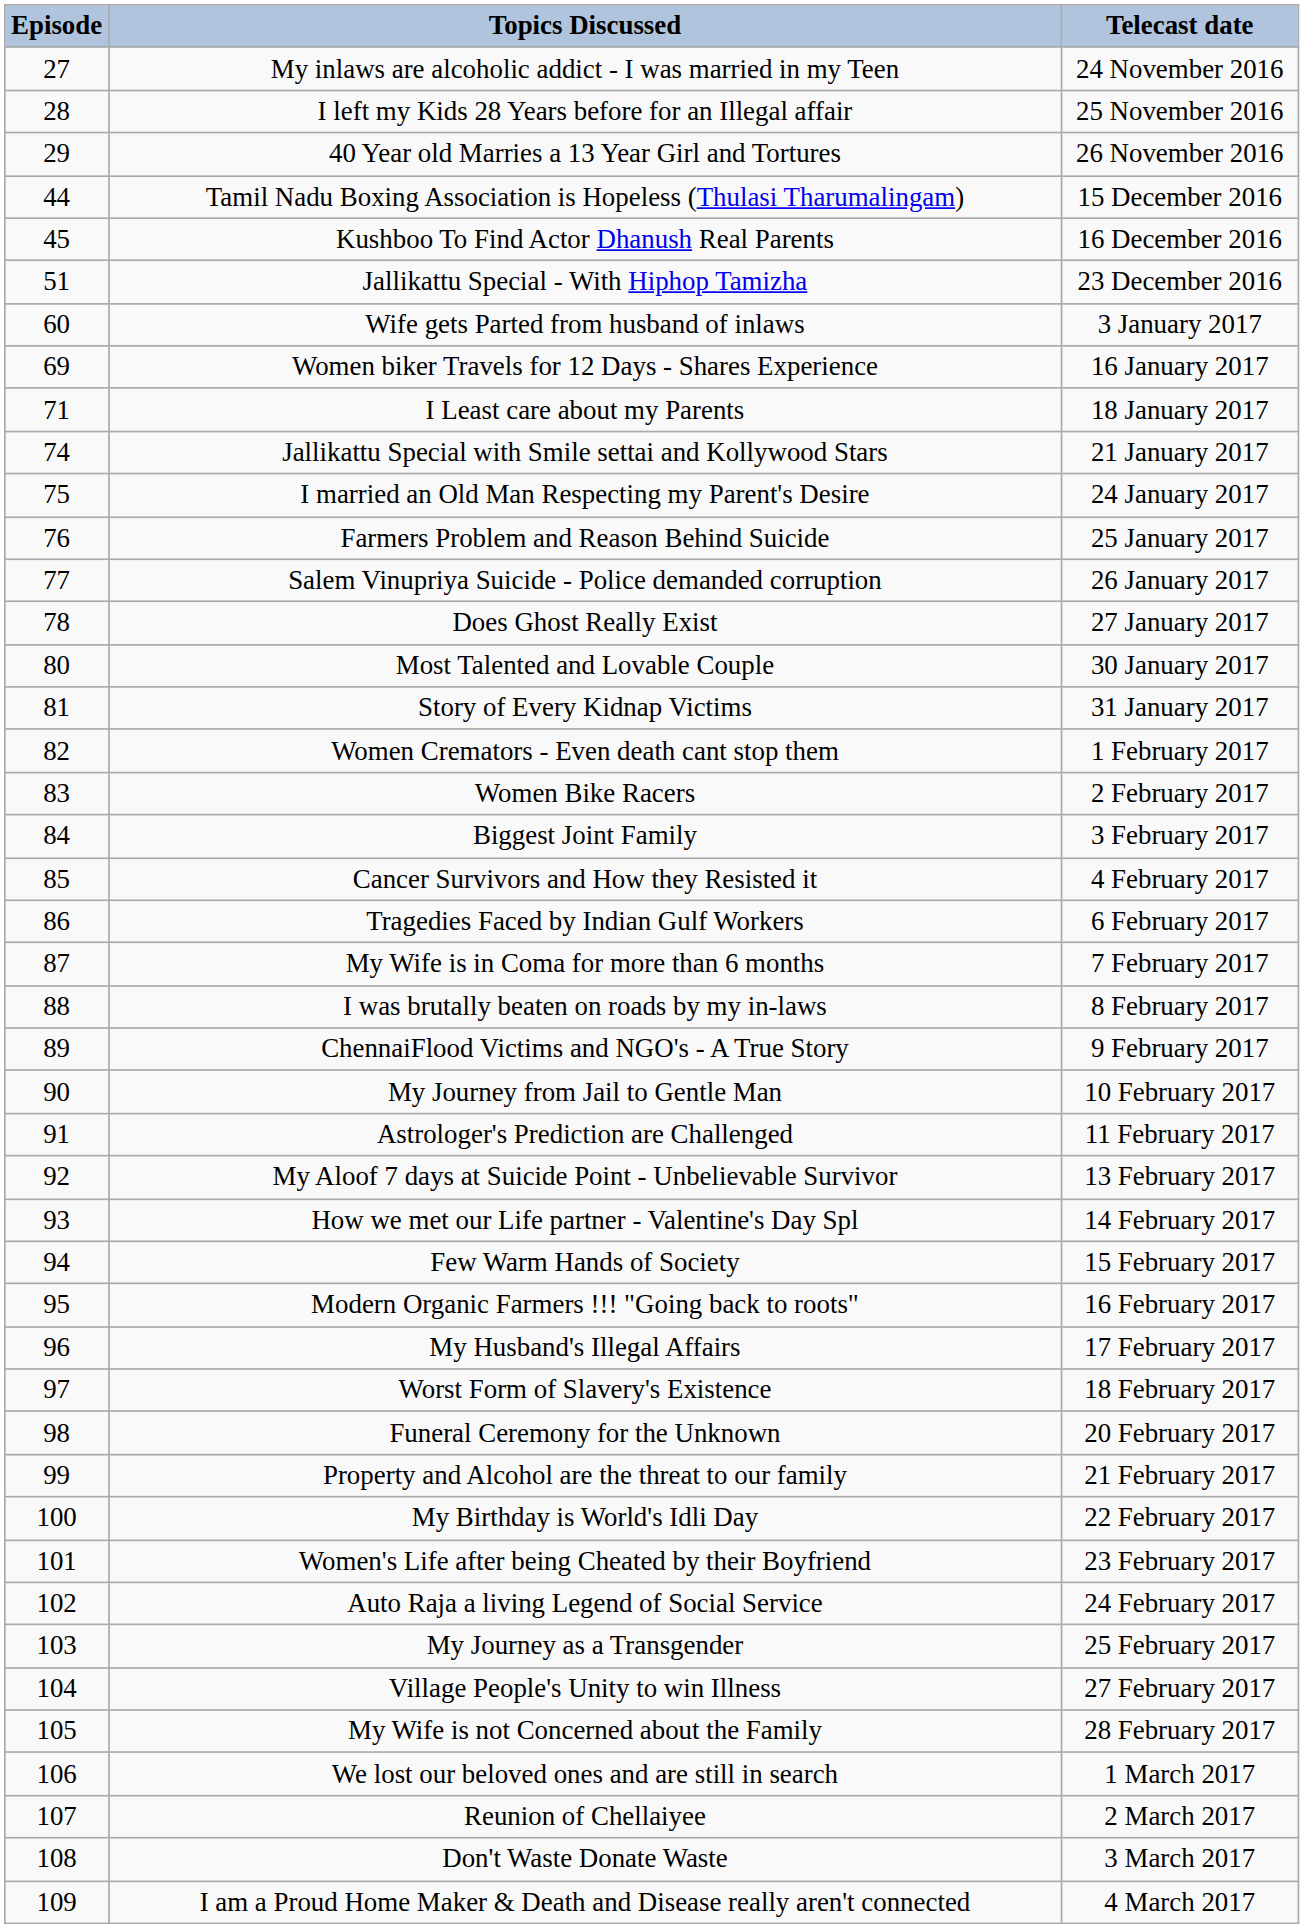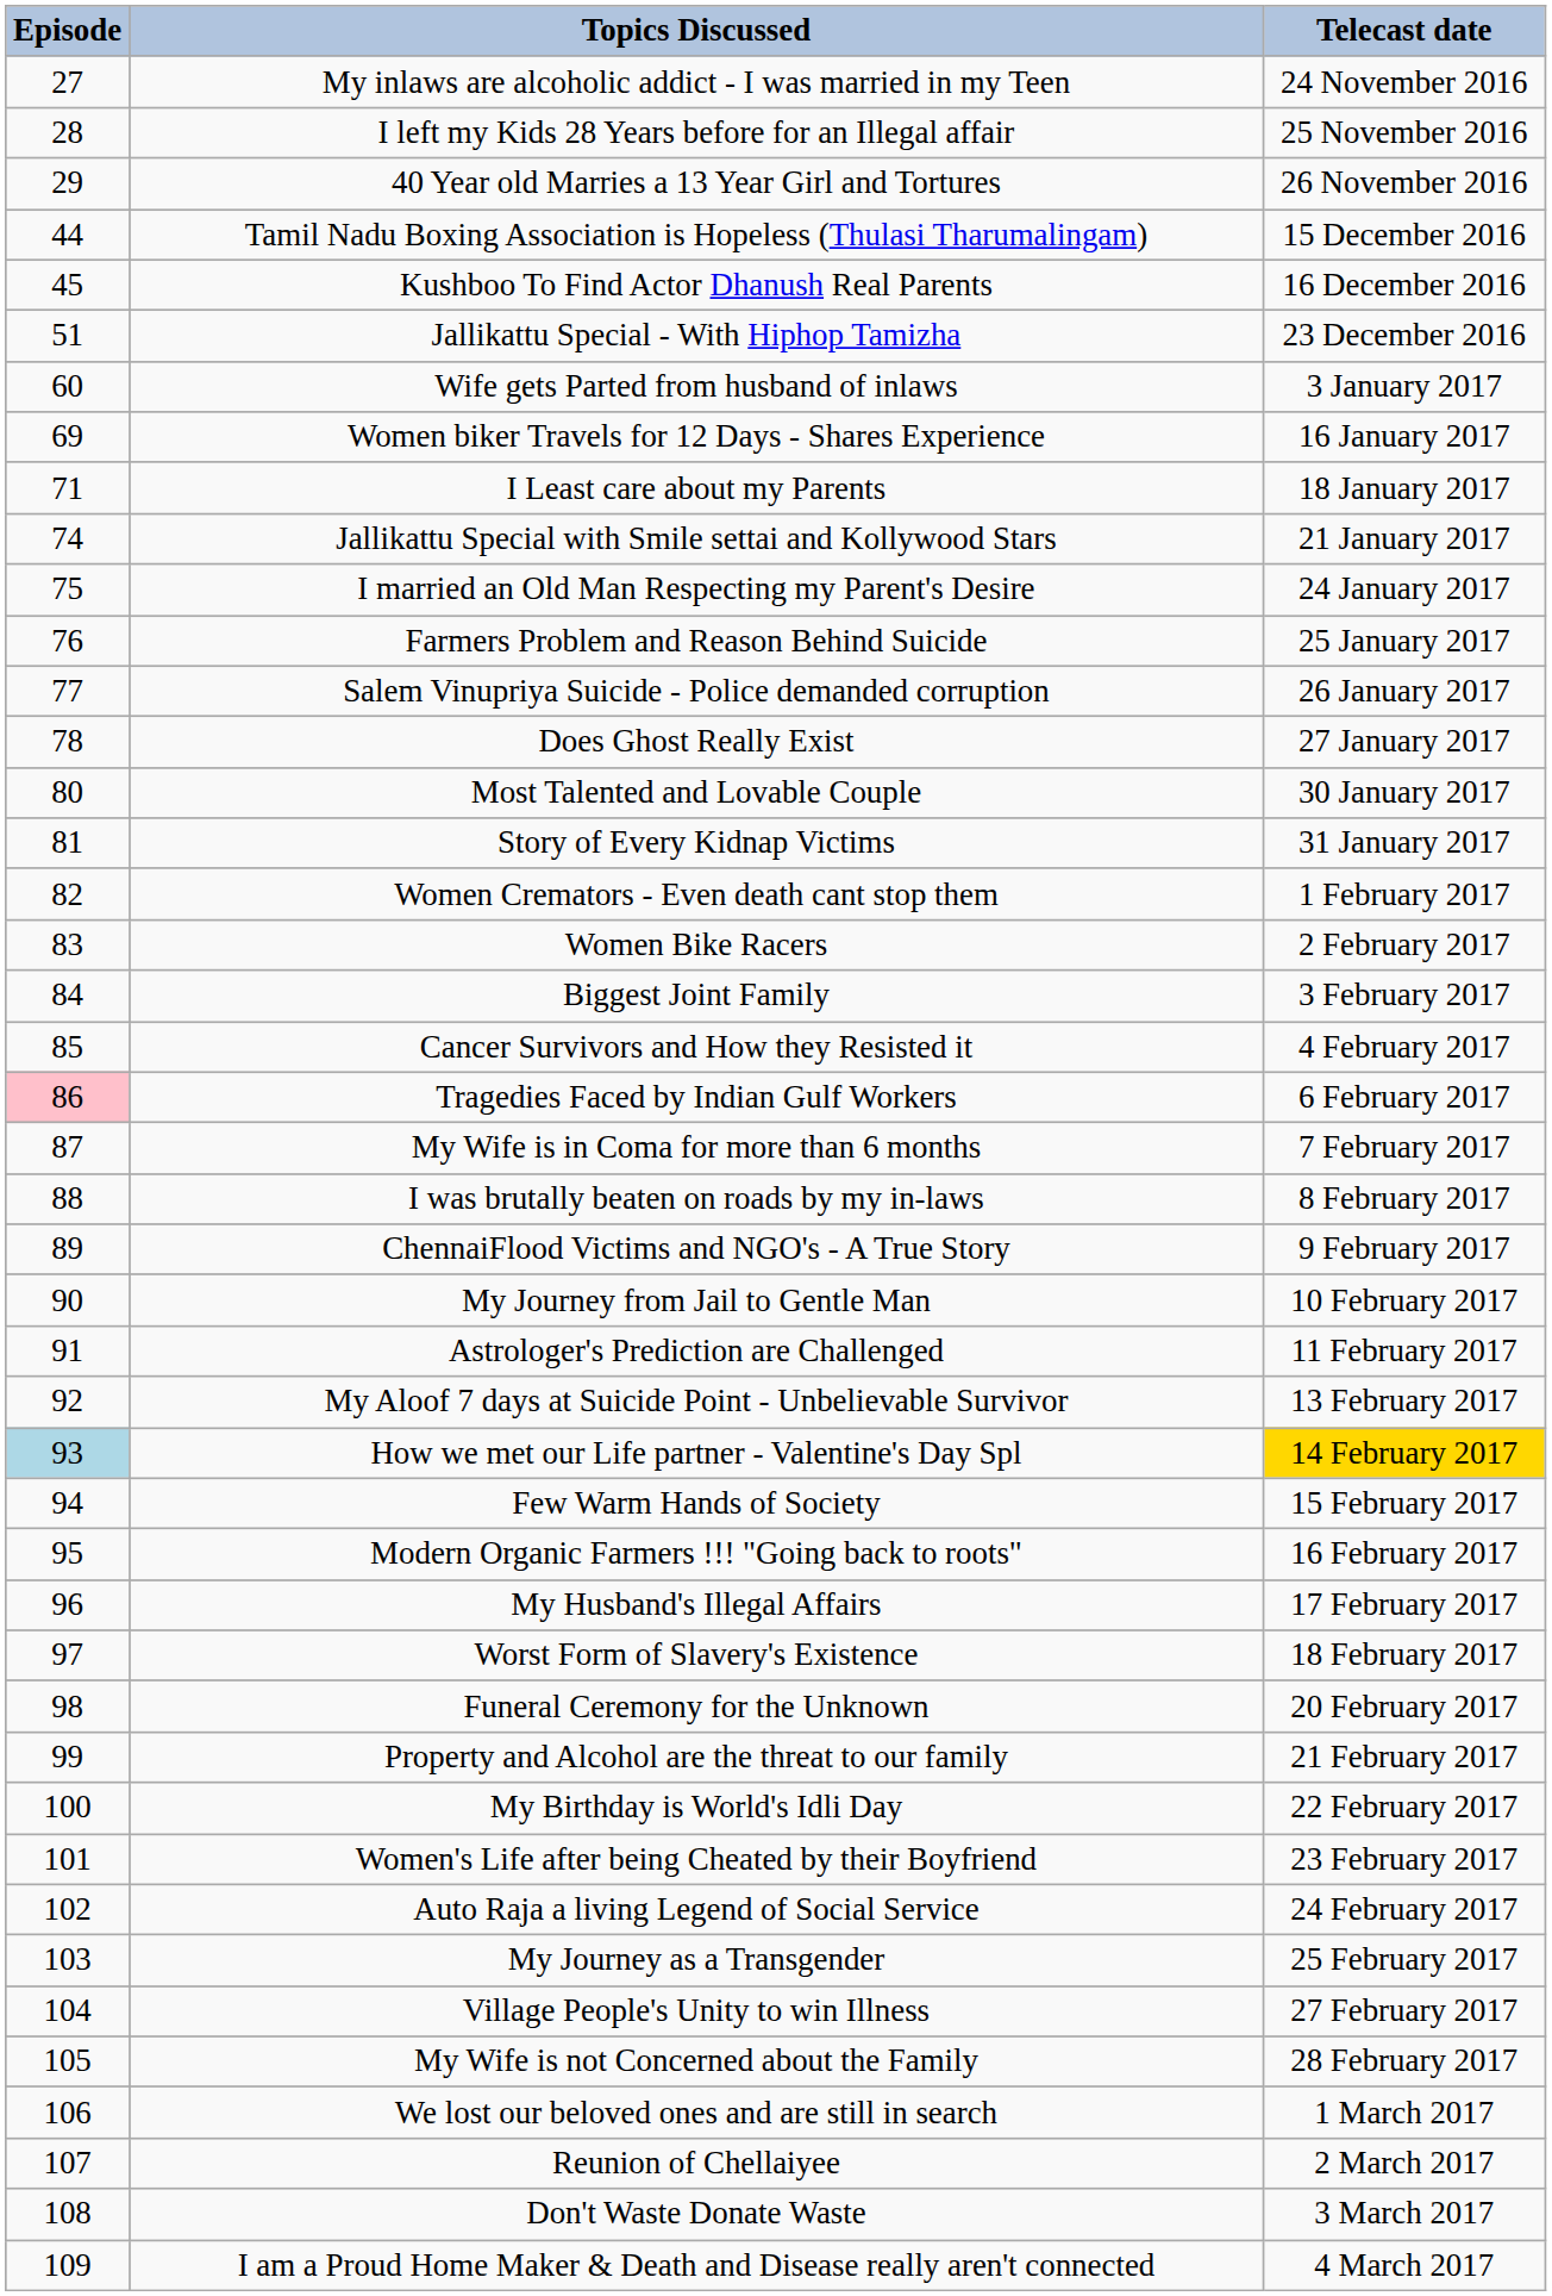Tragedies Faced by Indian Gulf Workers | Episode: no background -> pink background
How we met our Life partner - Valentine's Day Spl | Episode: no background -> lightblue background
How we met our Life partner - Valentine's Day Spl | Telecast date: no background -> gold background
